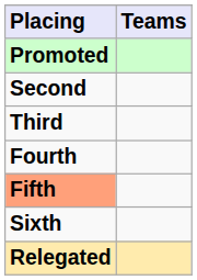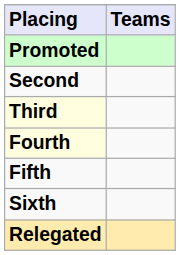Third | Placing: no background -> lightyellow background
Fourth | Placing: no background -> lightyellow background
Fifth | Placing: lightsalmon background -> no background
